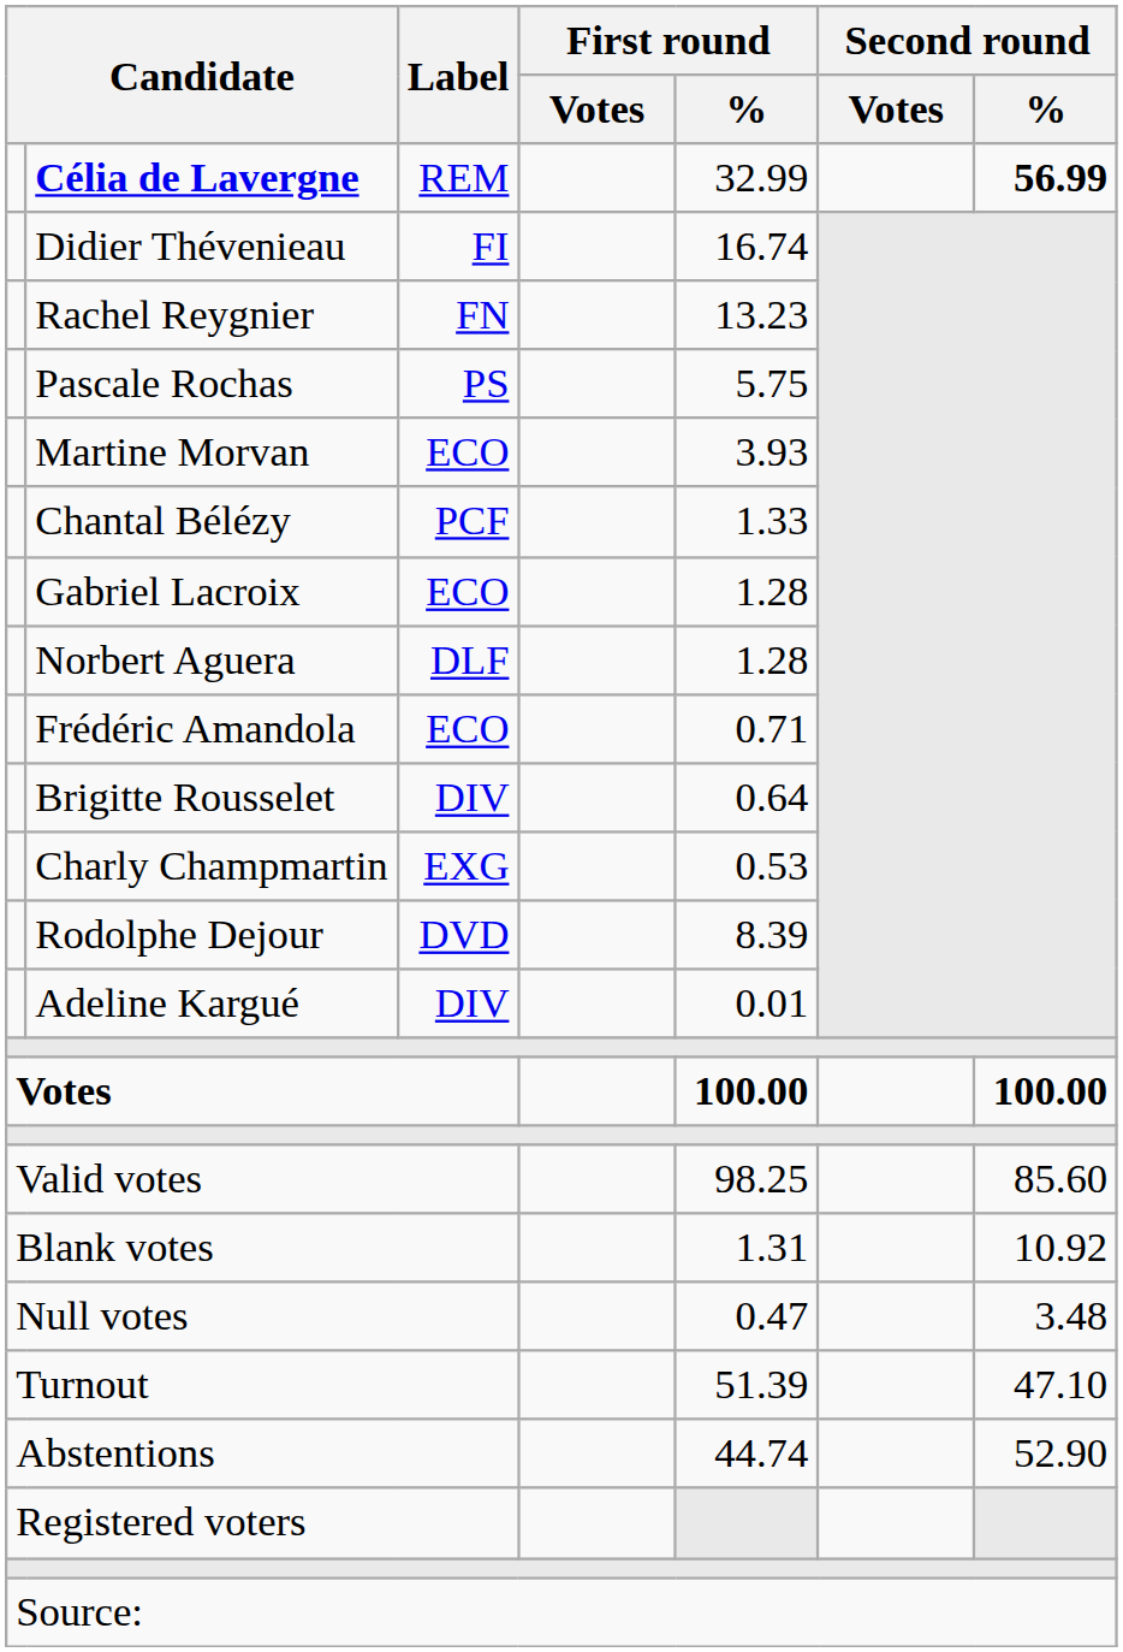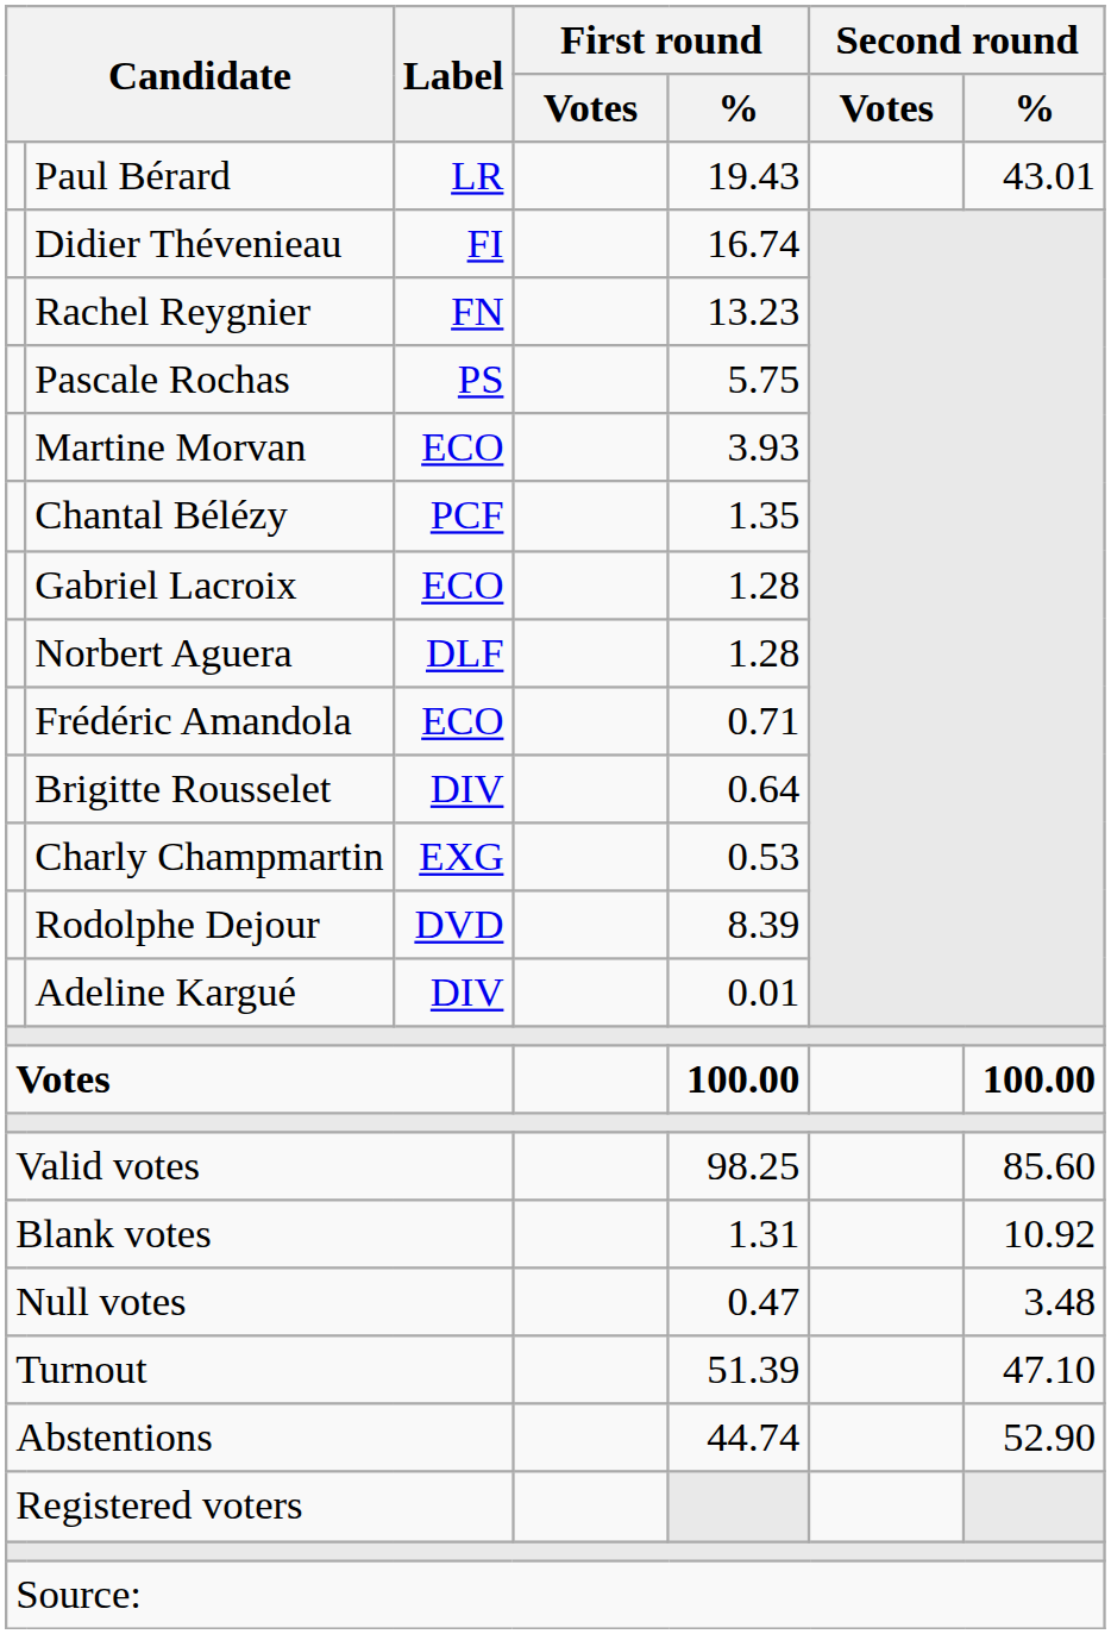- row: Célia de Lavergne | REM | 32.99 | 56.99
+ row: Paul Bérard | LR | 19.43 | 43.01
Chantal Bélézy | First round / %: 1.33 -> 1.35
